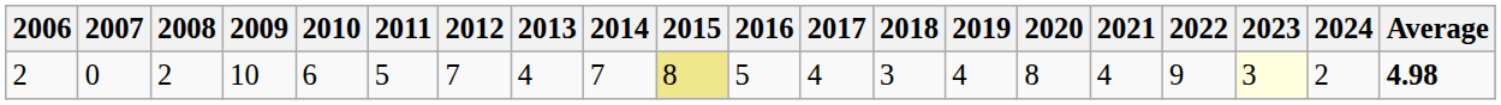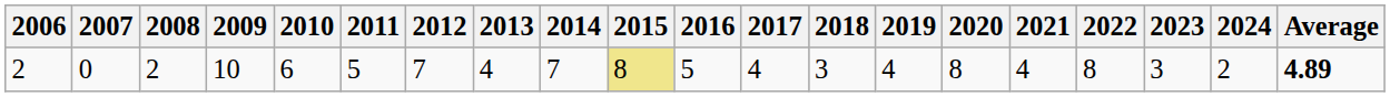row 2 | 2022: 9 -> 8
row 2 | 2023: lightyellow background -> no background
row 2 | Average: 4.98 -> 4.89
